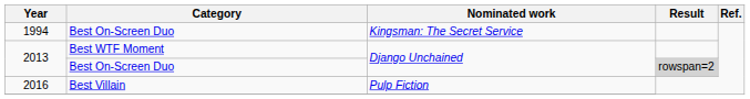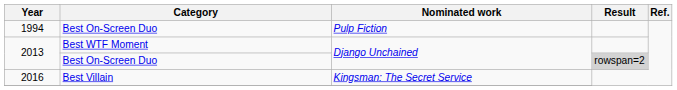1994 | Nominated work: Kingsman: The Secret Service -> Pulp Fiction
2016 | Nominated work: Pulp Fiction -> Kingsman: The Secret Service
